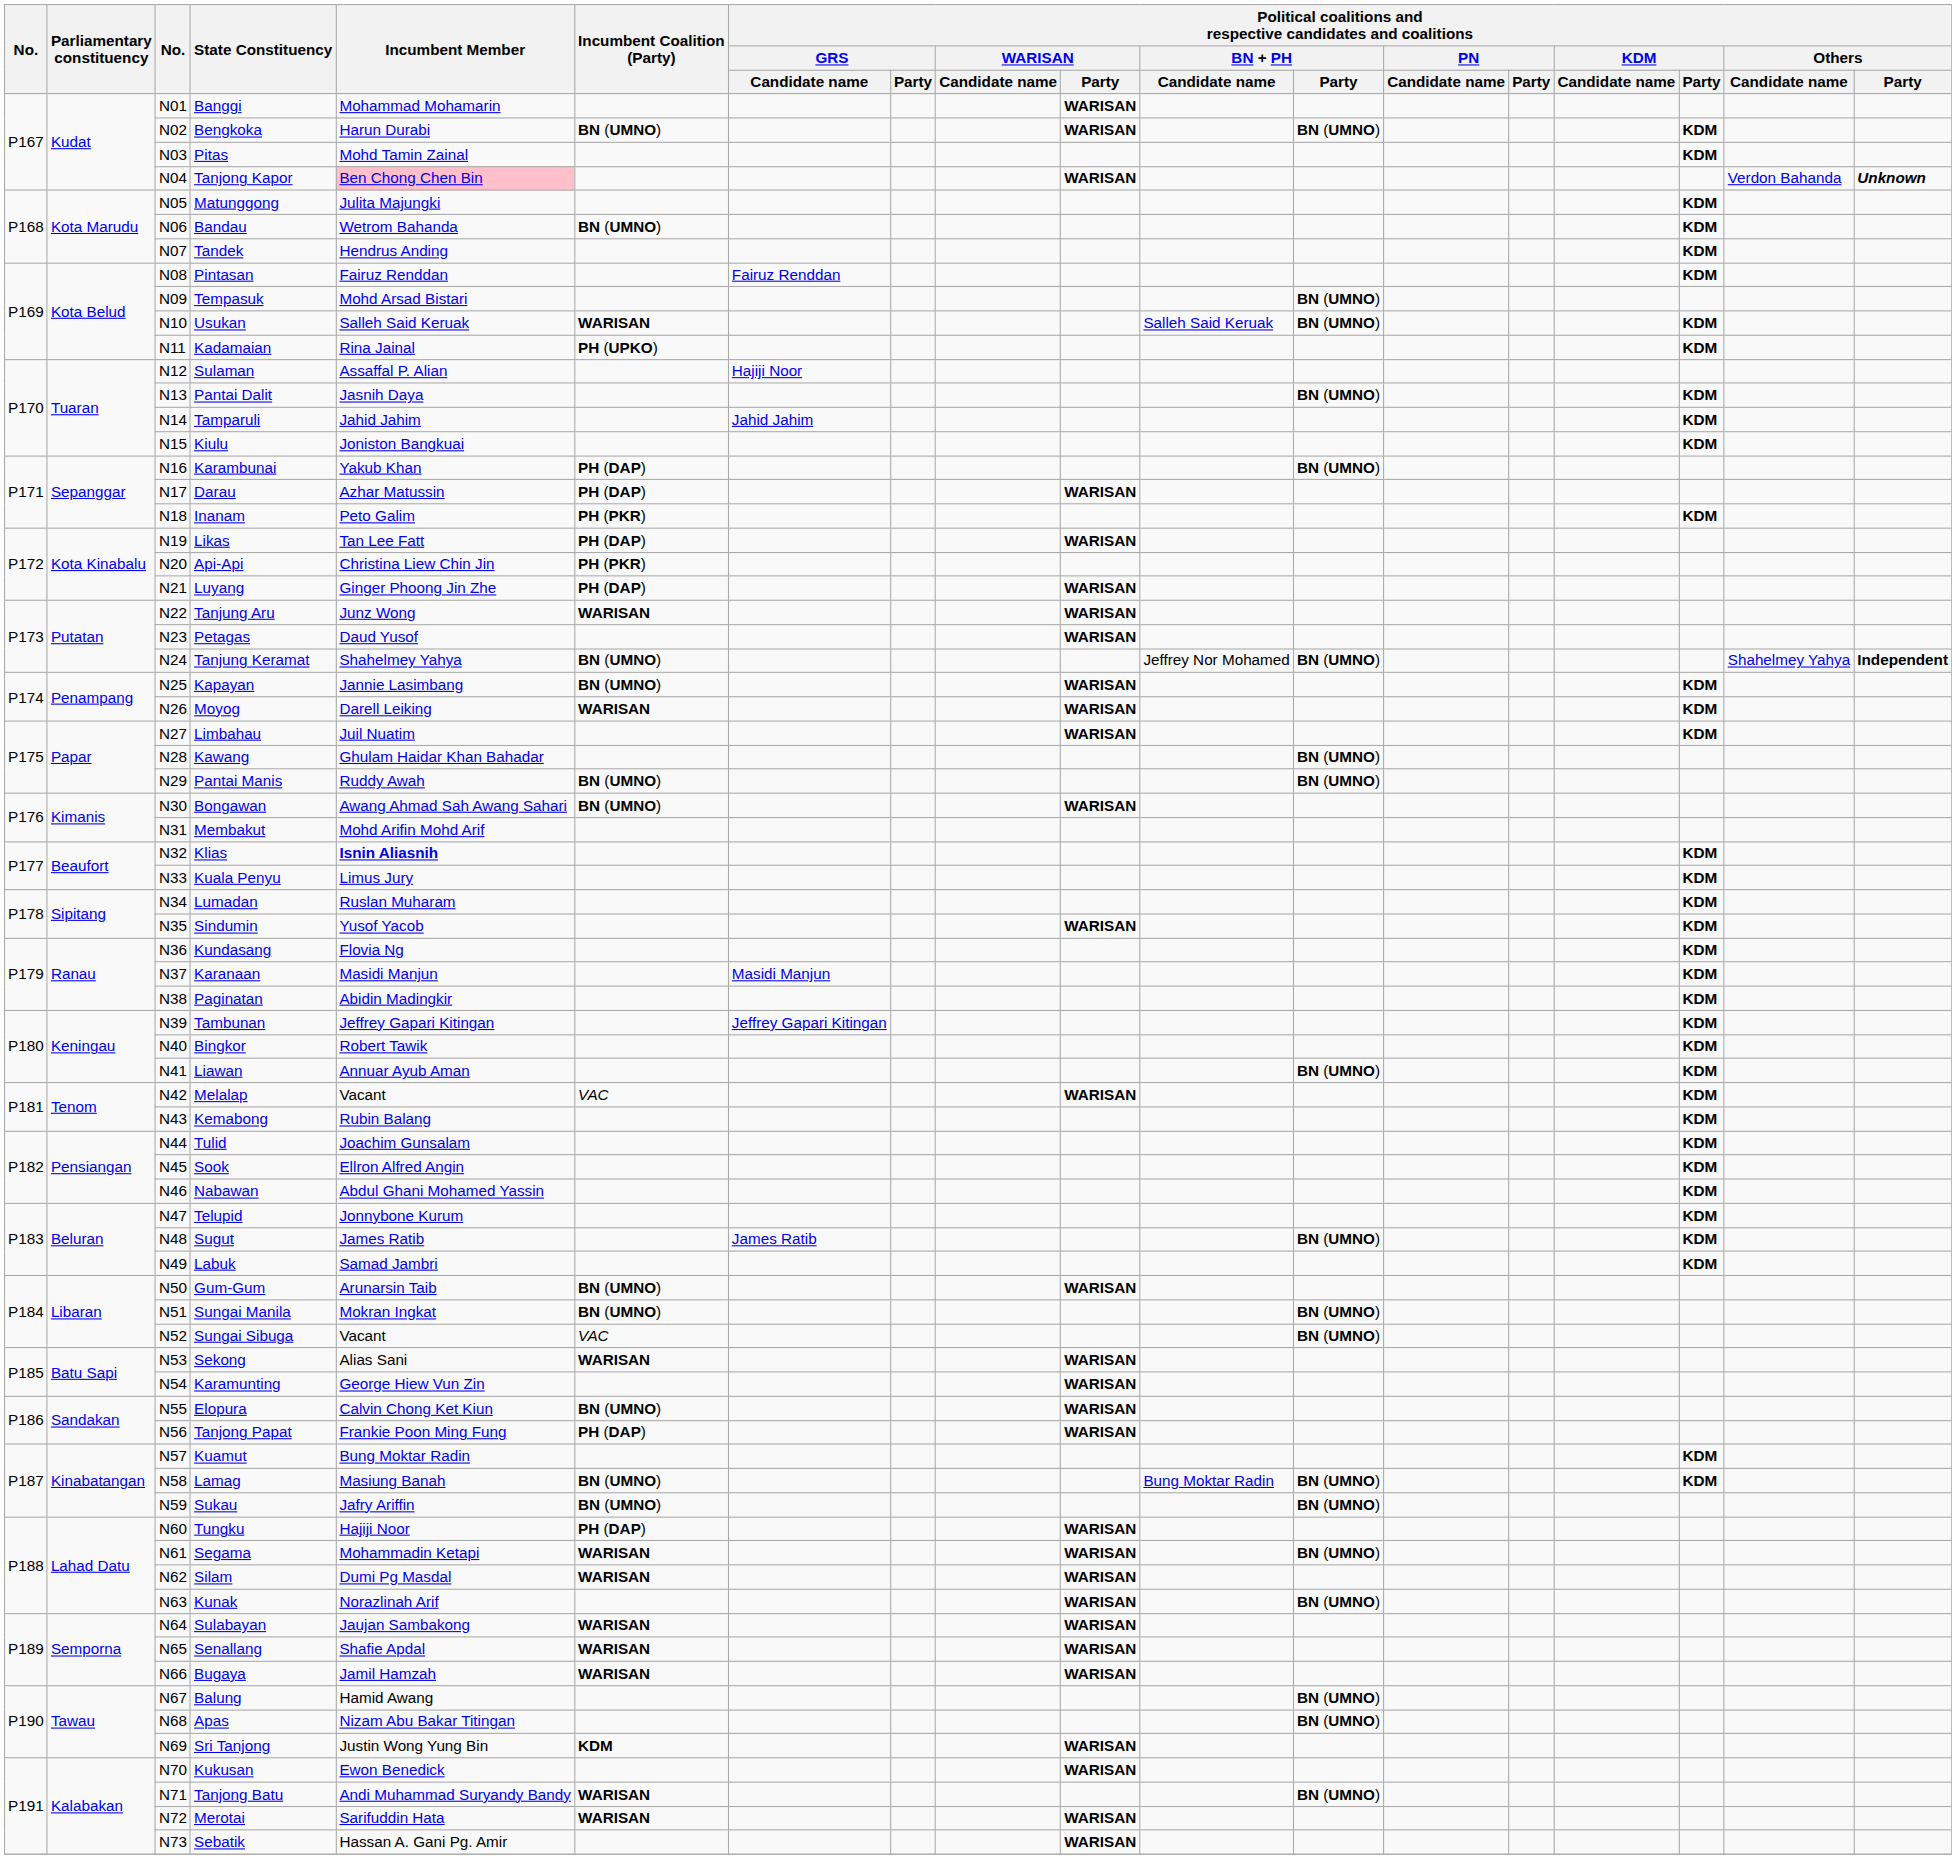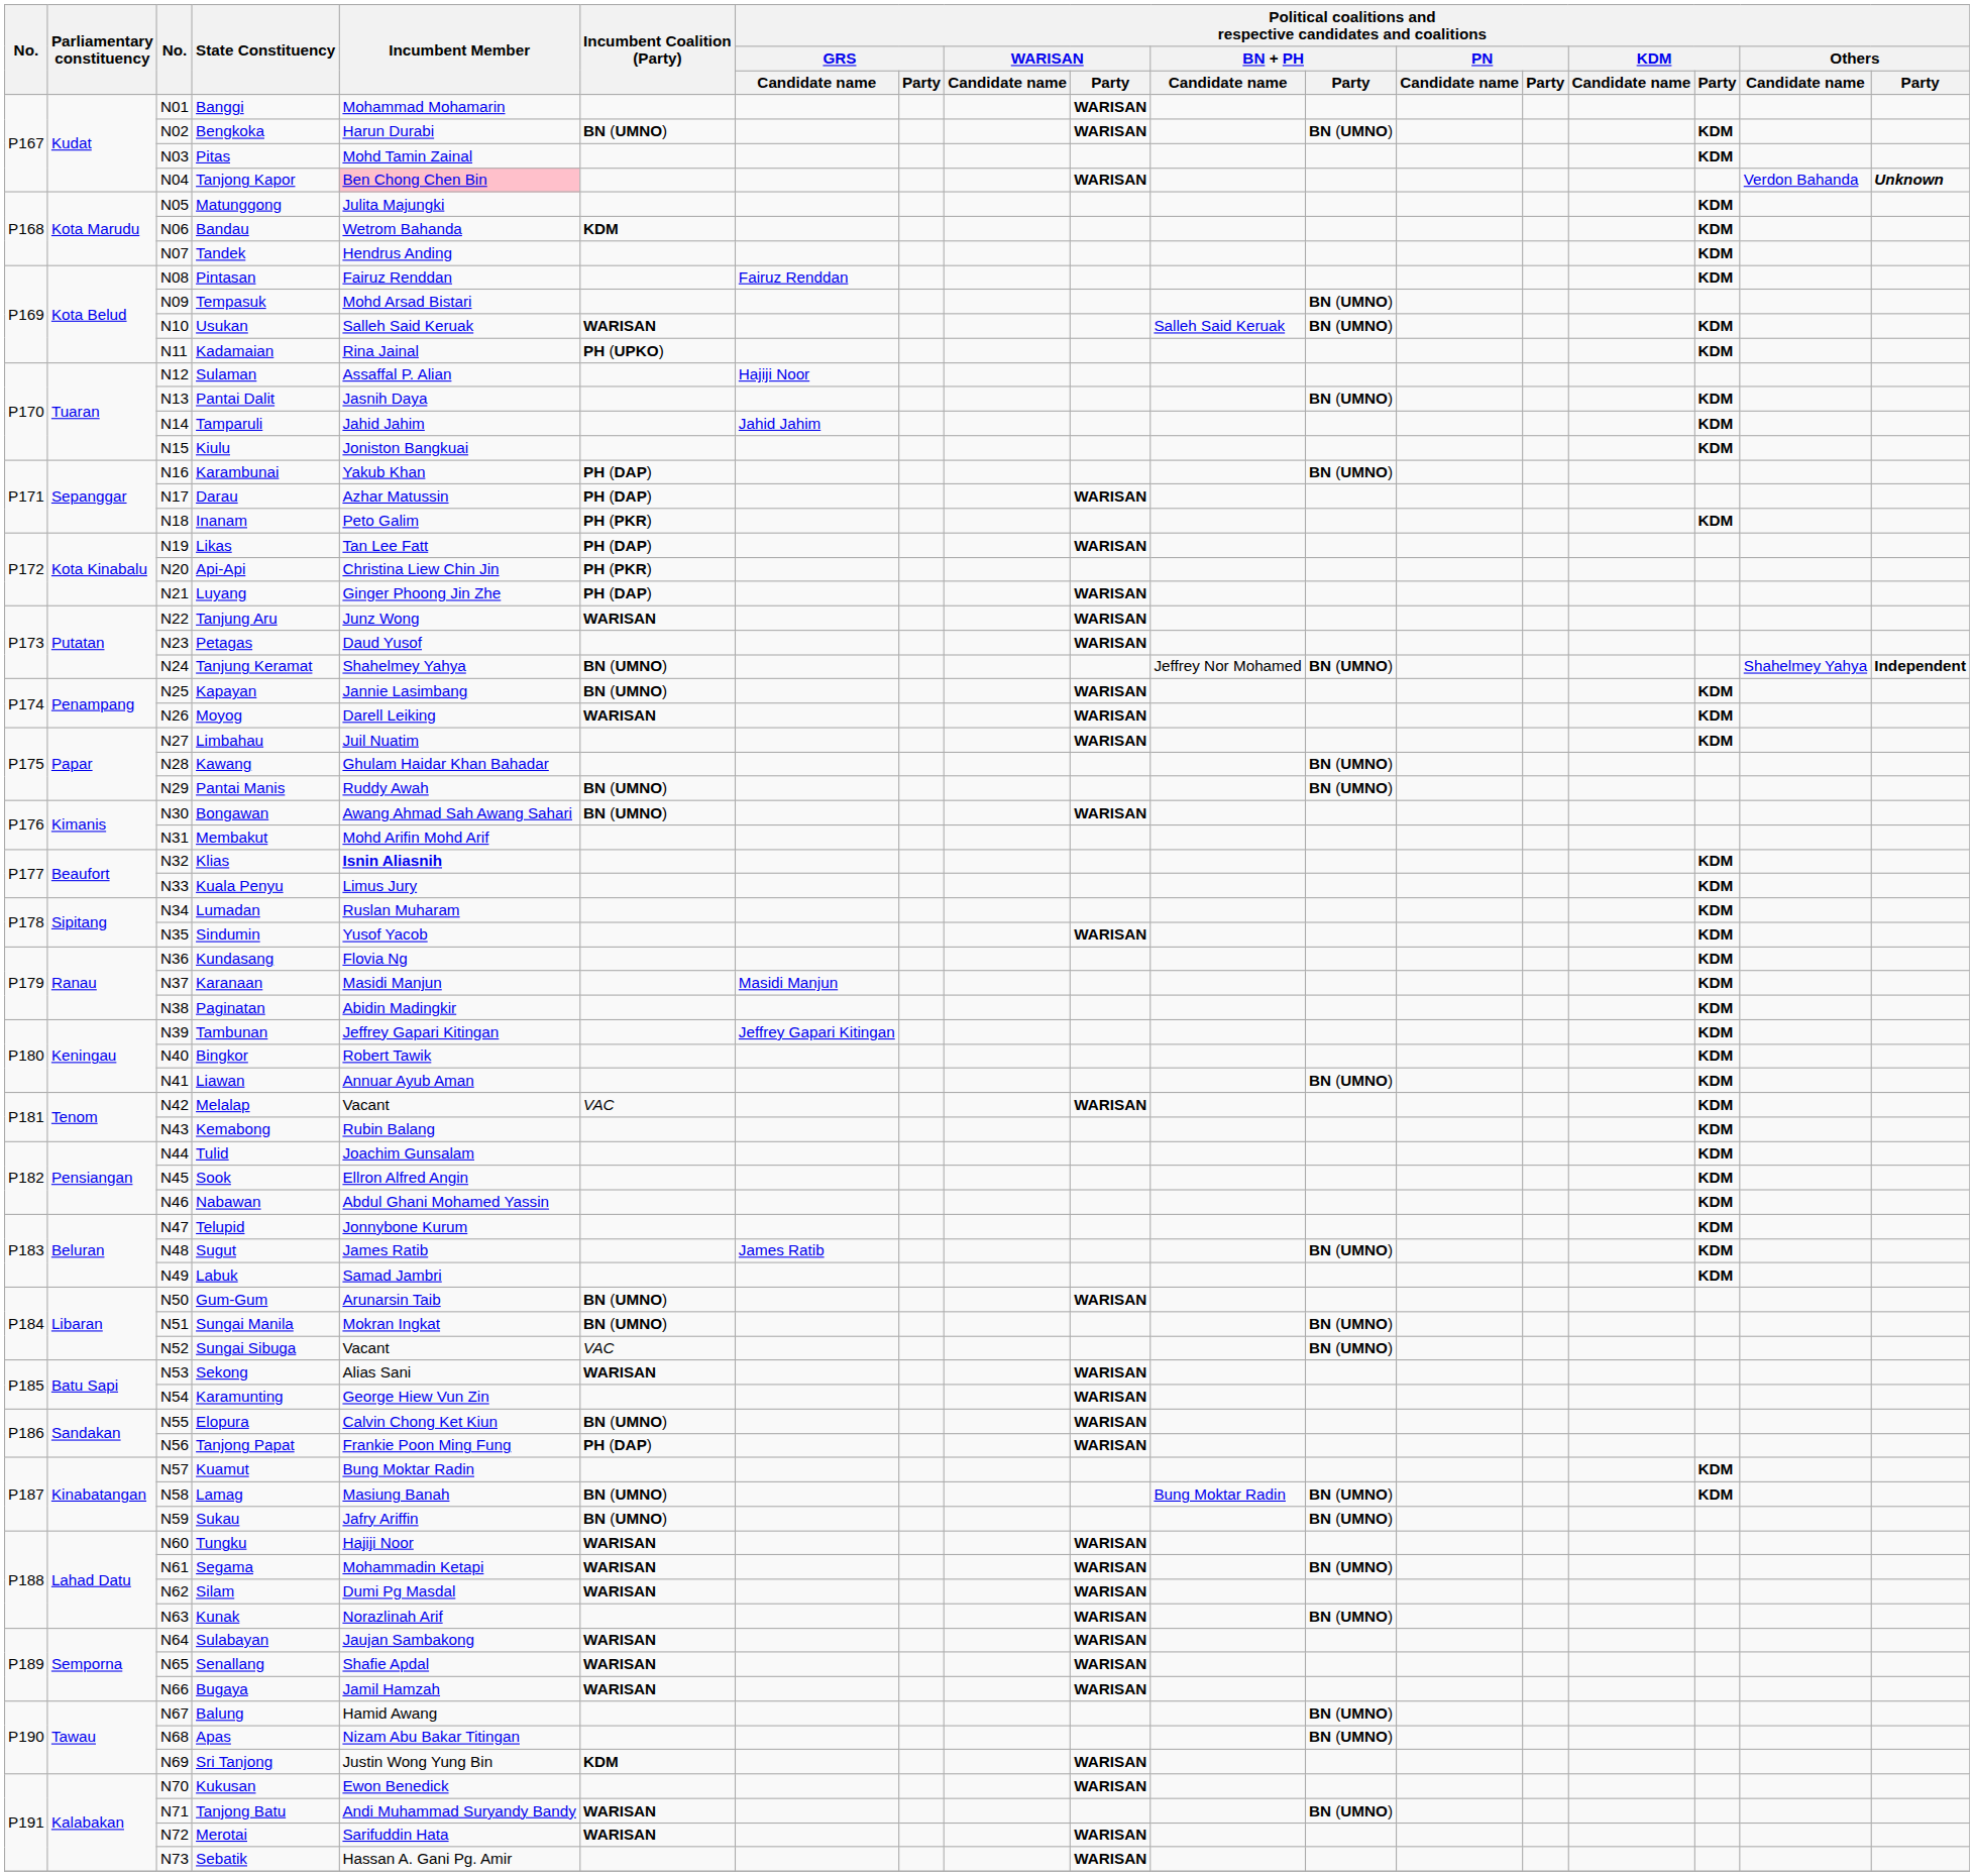Bandau | Incumbent Coalition (Party): BN (UMNO) -> KDM
Tungku | Incumbent Coalition (Party): PH (DAP) -> WARISAN
